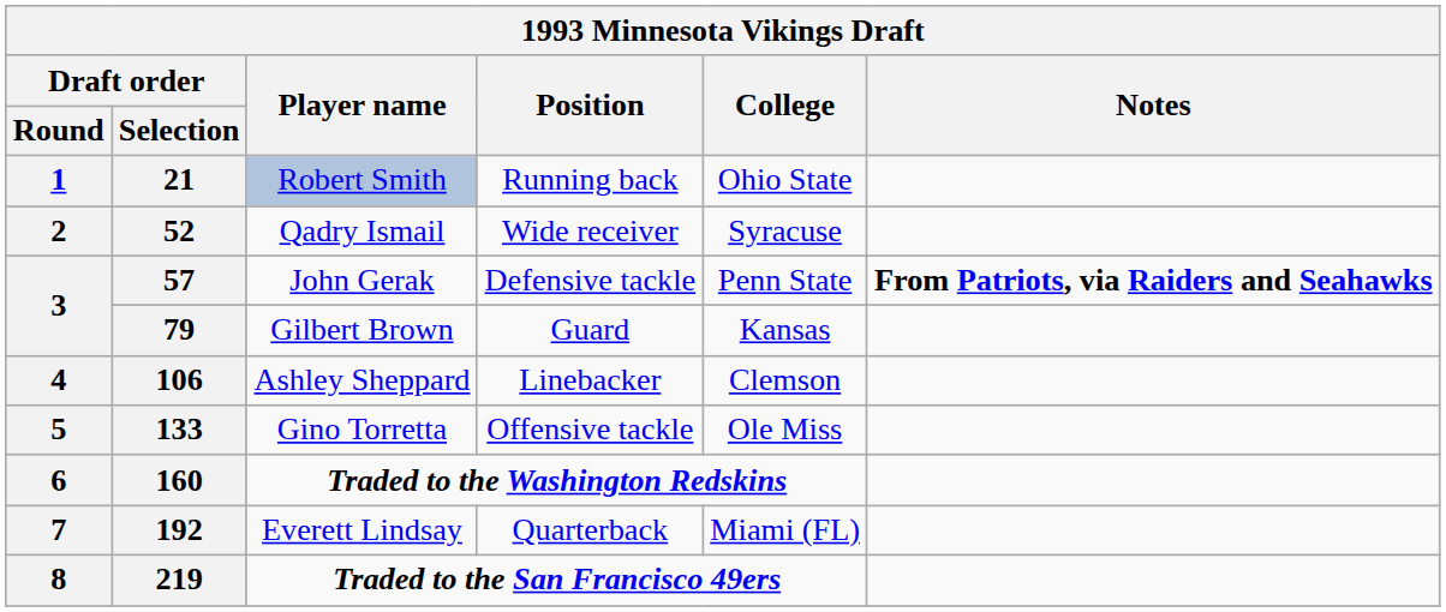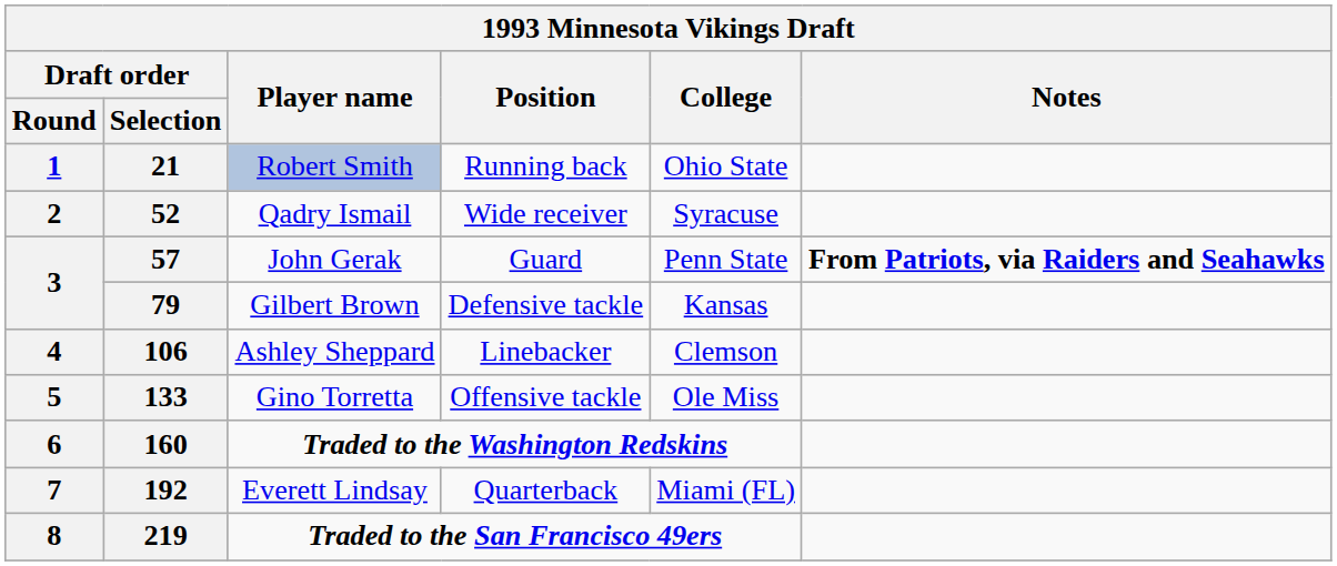57 | Position: Defensive tackle -> Guard
79 | Position: Guard -> Defensive tackle
